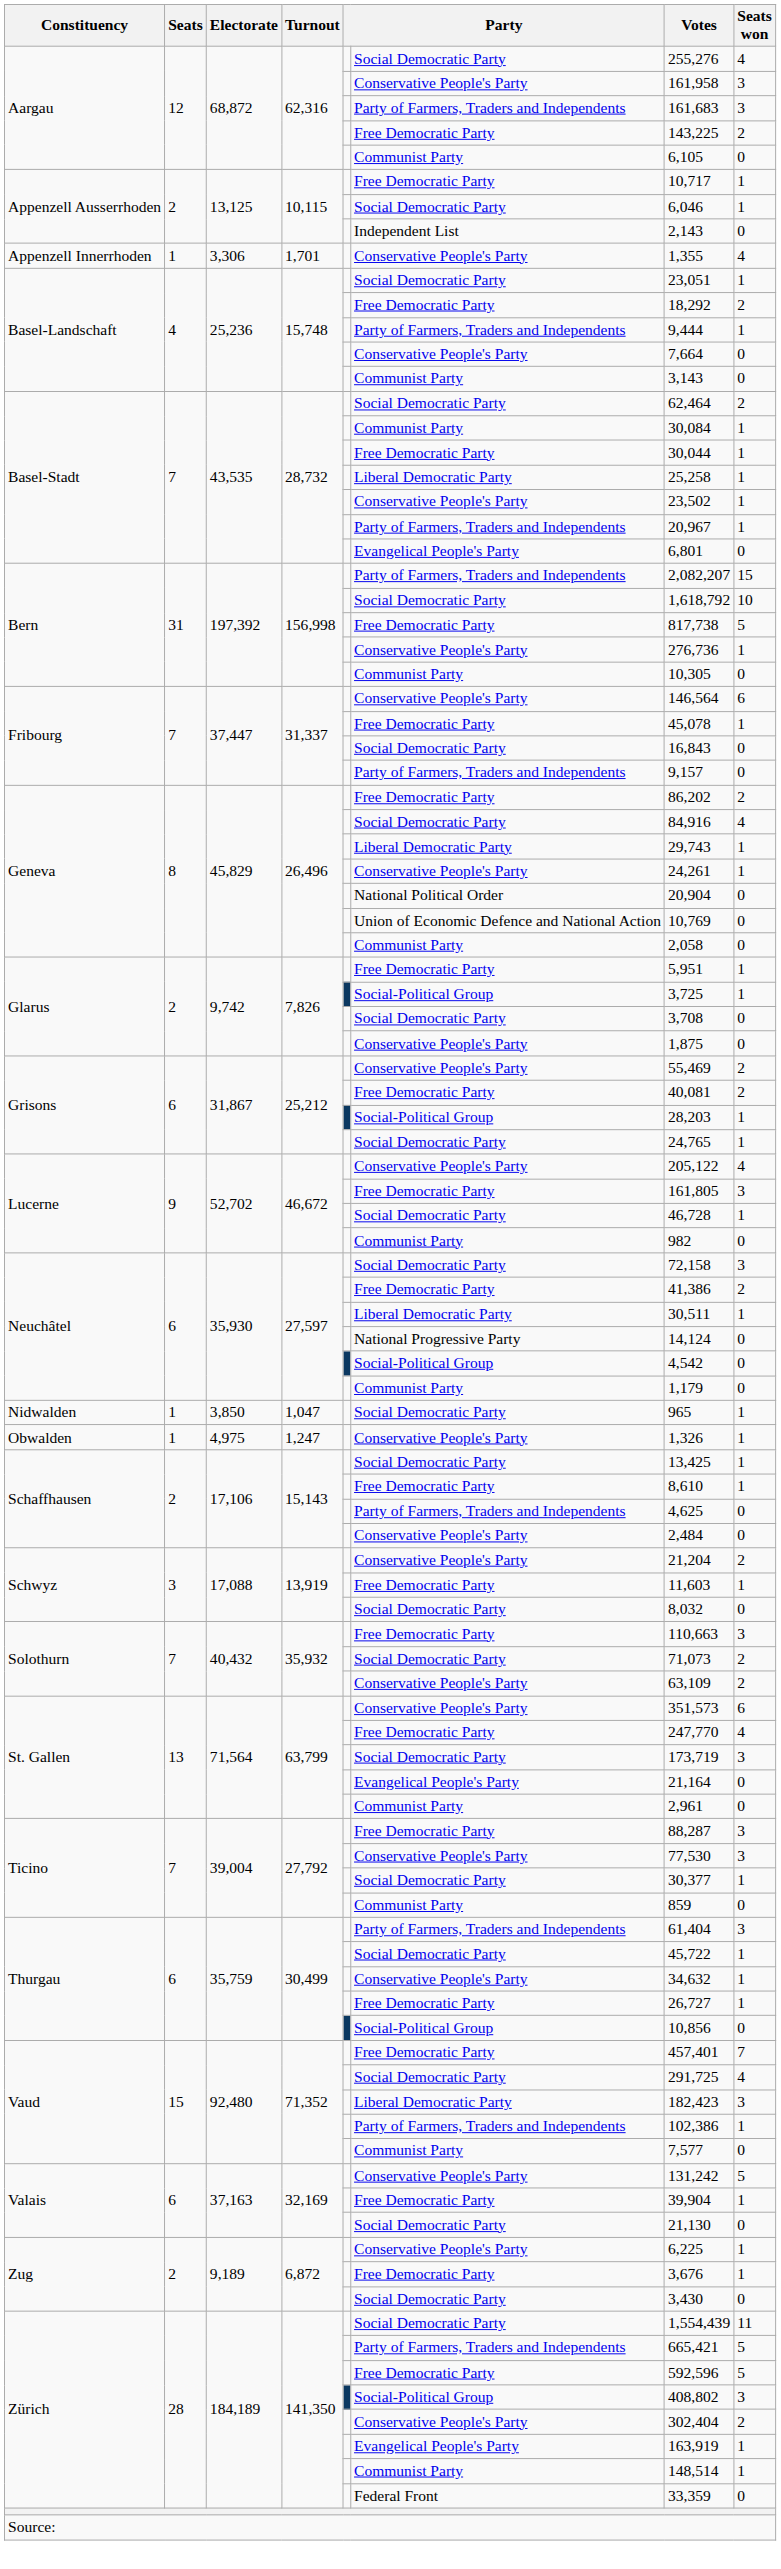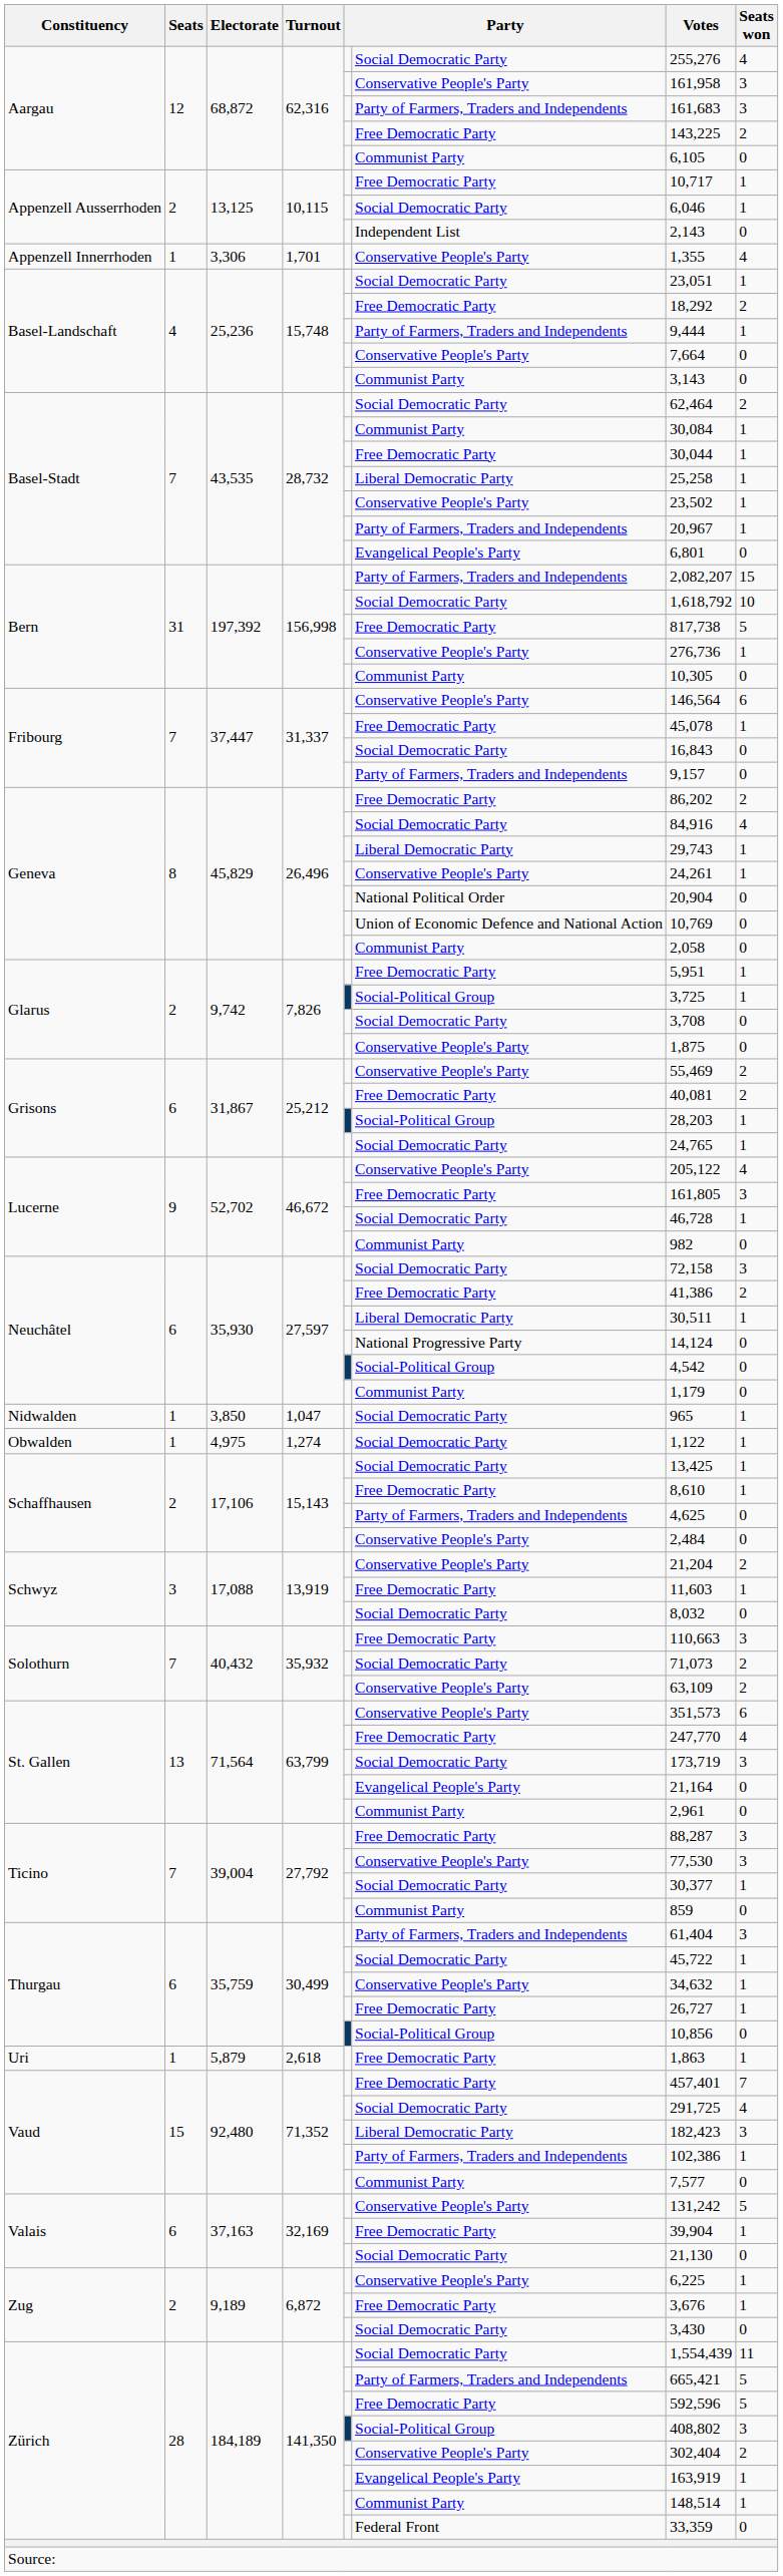Obwalden | Turnout: 1,247 -> 1,274
Obwalden | column 6: Conservative People's Party -> Social Democratic Party
Obwalden | Votes: 1,326 -> 1,122
+ row: Uri | 1 | 5,879 | 2,618 | Free Democratic Party | 1,863 | 1
